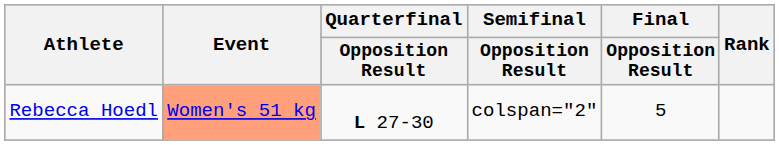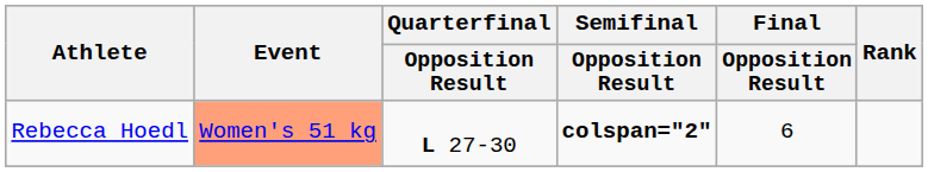Rebecca Hoedl | Semifinal / Opposition Result: normal -> bold
Rebecca Hoedl | Final / Opposition Result: 5 -> 6
